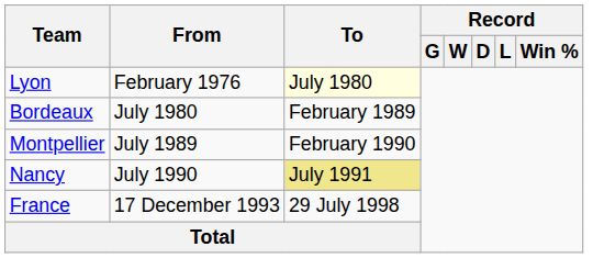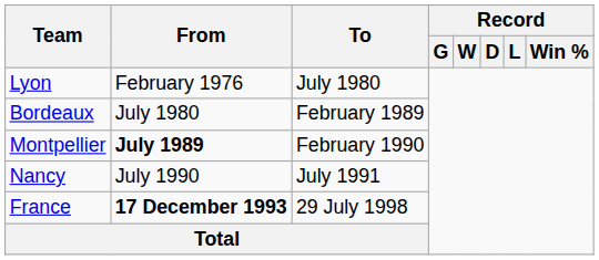Lyon | To: lightyellow background -> no background
Montpellier | From: normal -> bold
Nancy | To: khaki background -> no background
France | From: normal -> bold
